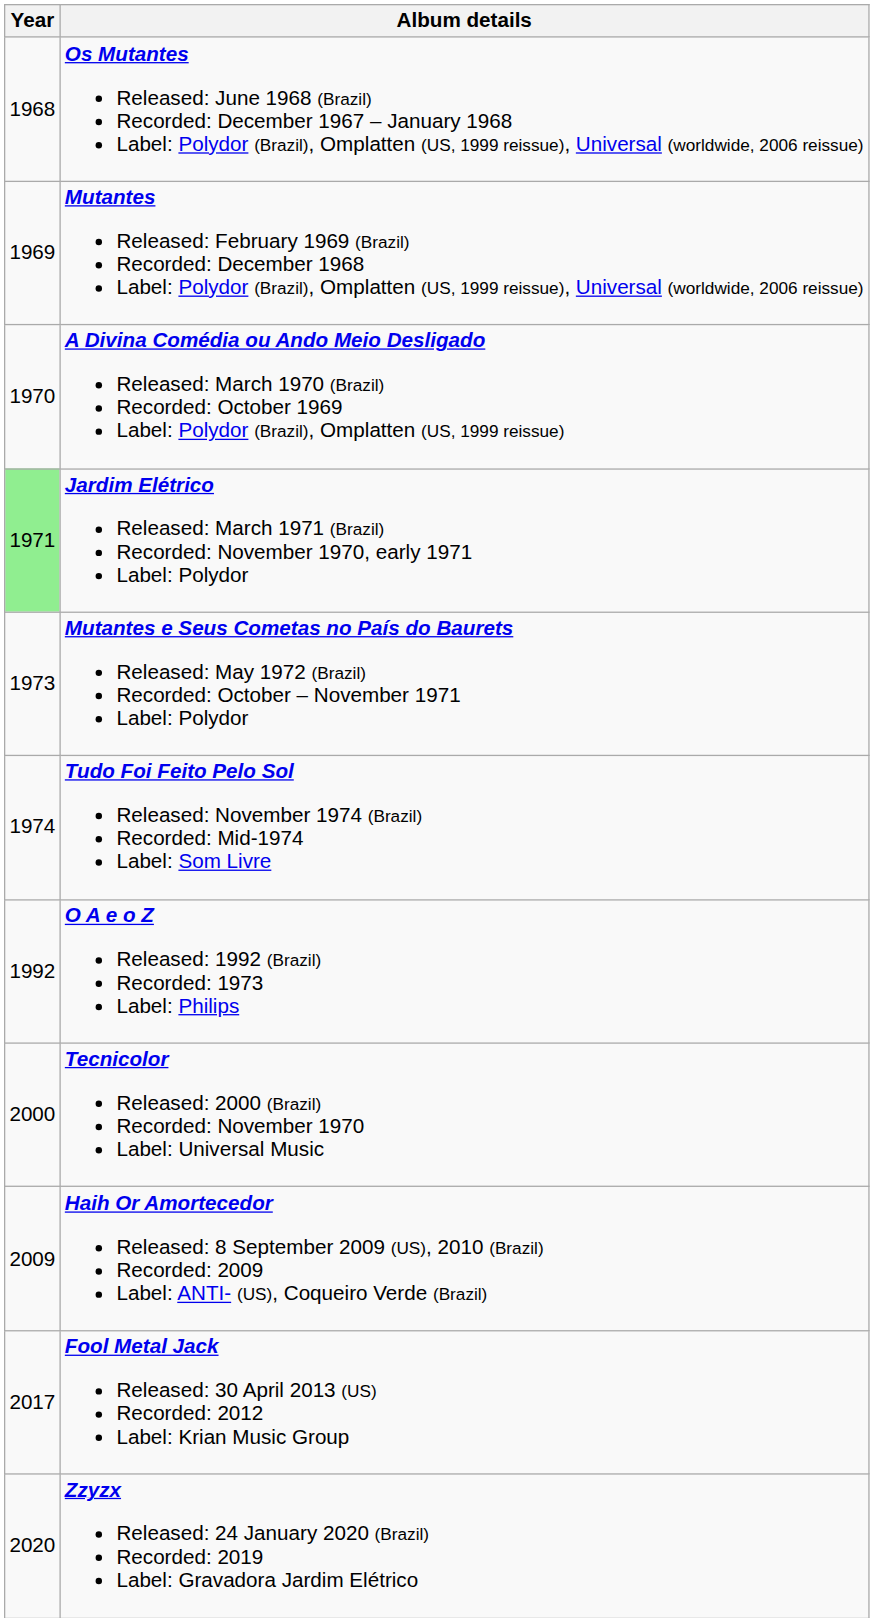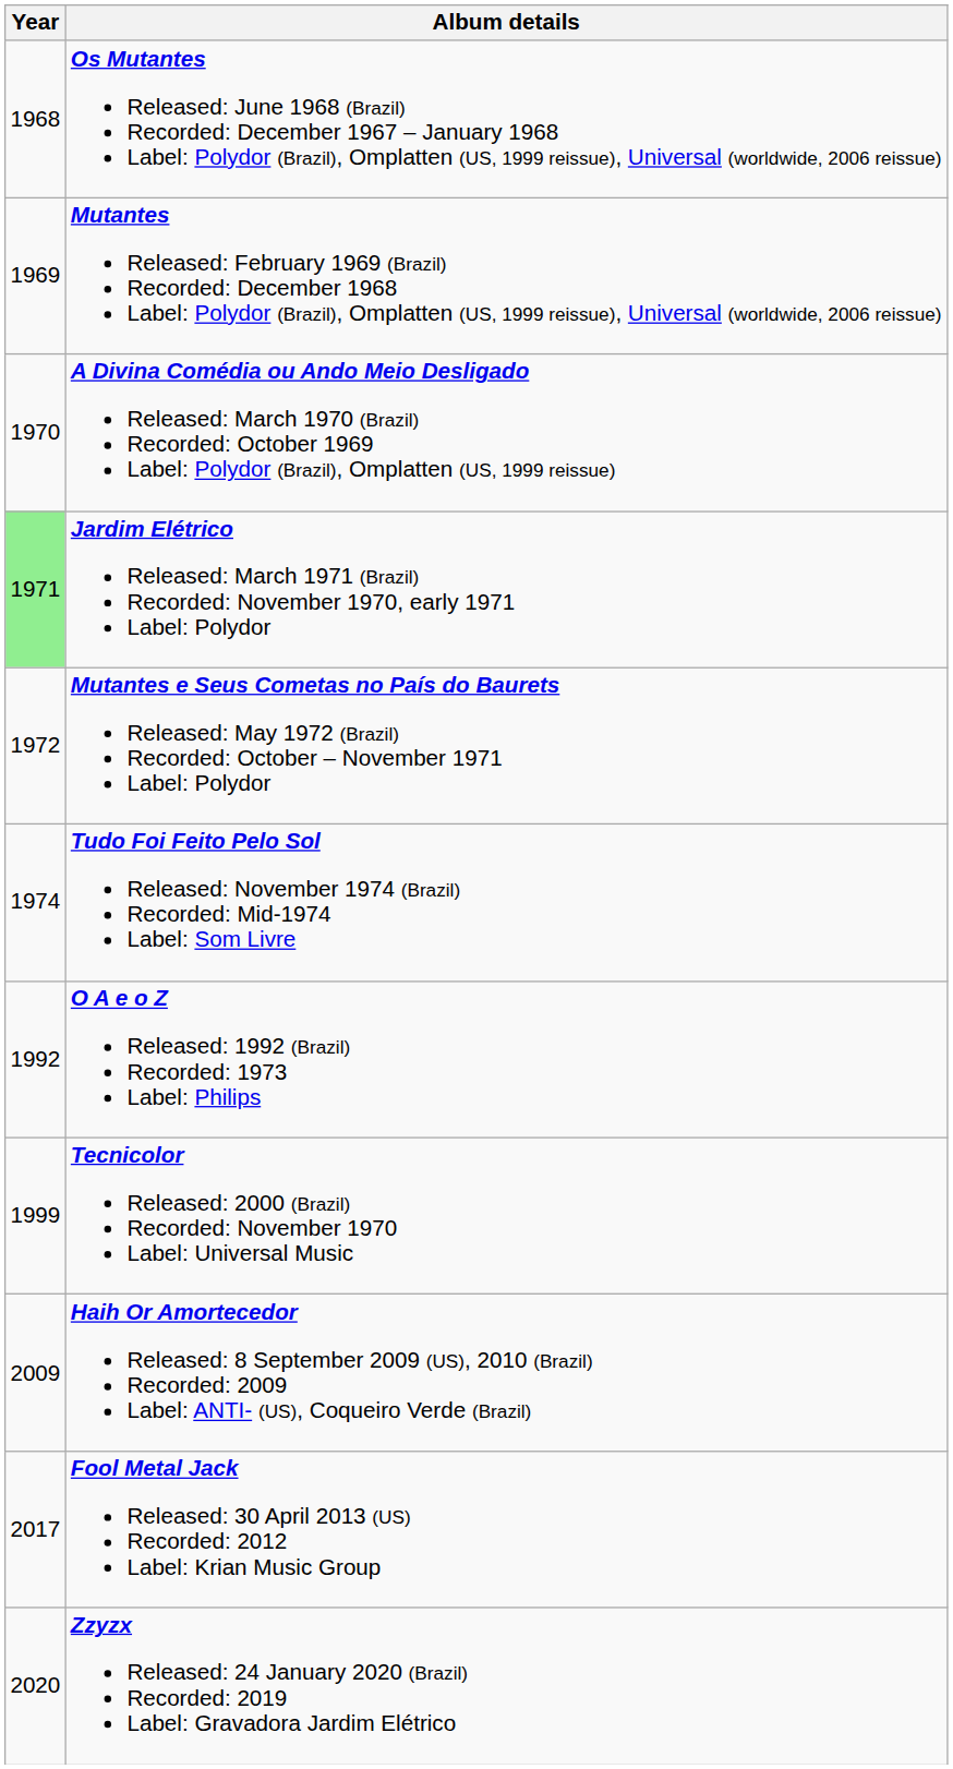row 6 | Year: 1973 -> 1972
row 9 | Year: 2000 -> 1999
